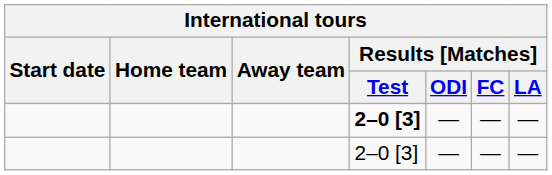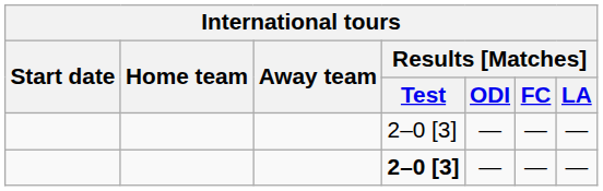row 4 | Results [Matches] / Test: bold -> normal
row 5 | Results [Matches] / Test: normal -> bold
